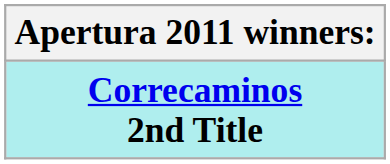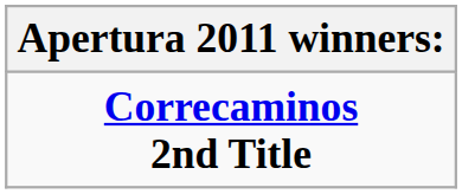row 2 | column 1: paleturquoise background -> no background
